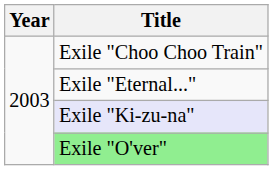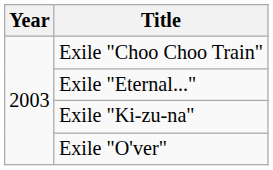Exile "Ki-zu-na" | Title: lavender background -> no background
Exile "O'ver" | Title: lightgreen background -> no background
